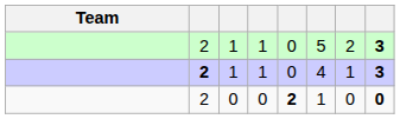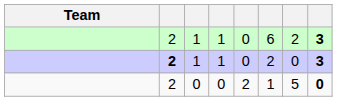row 2 | column 6: 5 -> 6
row 3 | column 6: 4 -> 2
row 3 | column 7: 1 -> 0
row 4 | column 5: bold -> normal
row 4 | column 7: 0 -> 5
